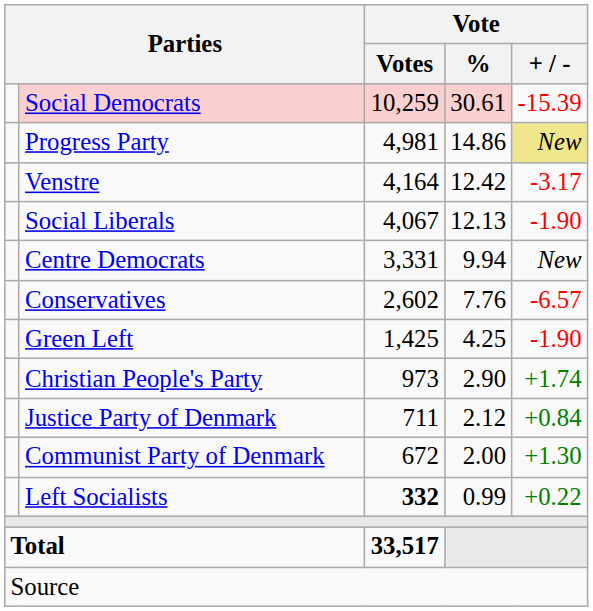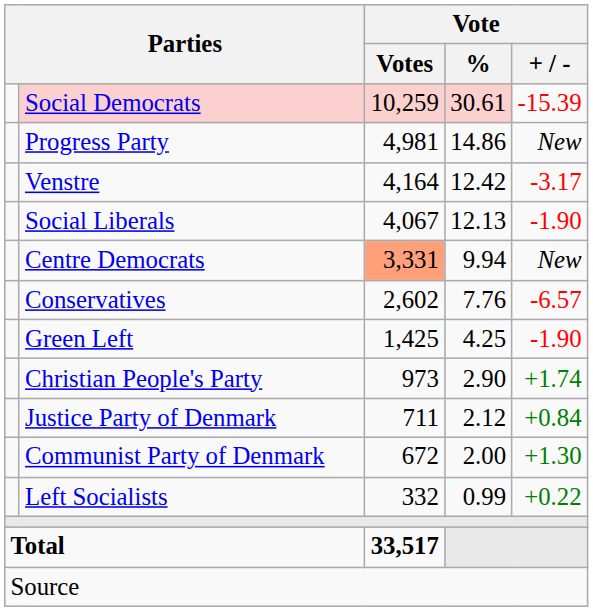Progress Party | Vote / + / -: khaki background -> no background
Centre Democrats | Vote / Votes: no background -> lightsalmon background
Left Socialists | Vote / Votes: bold -> normal
